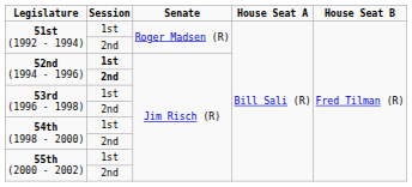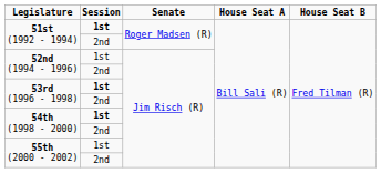51st (1992 - 1994) / 1st | Session: normal -> bold
52nd (1994 - 1996) / 1st | Session: bold -> normal
52nd (1994 - 1996) / 2nd | Session: bold -> normal
53rd (1996 - 1998) / 1st | Session: normal -> bold
54th (1998 - 2000) / 1st | Session: normal -> bold
